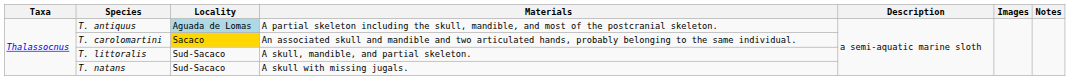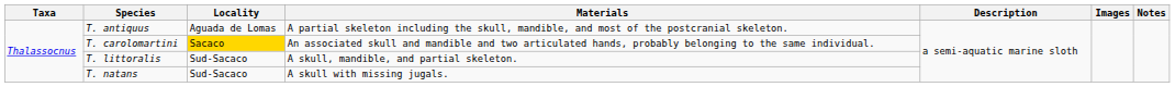T. antiquus | Locality: lightblue background -> no background
